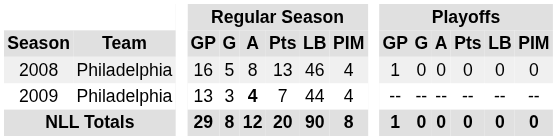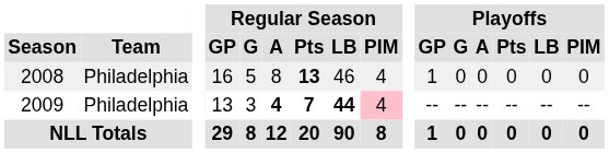2008 | Regular Season / Pts: normal -> bold
2009 | Regular Season / Pts: normal -> bold
2009 | Regular Season / LB: normal -> bold
2009 | Regular Season / PIM: no background -> pink background
